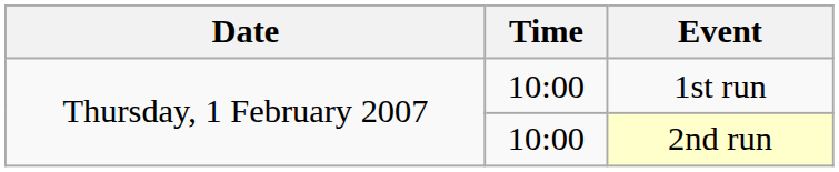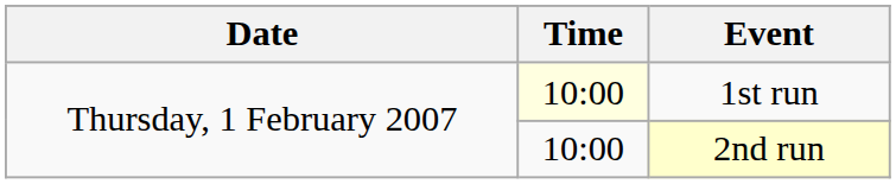1st run | Time: no background -> lightyellow background
